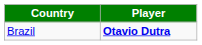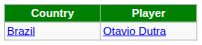Brazil | Player: bold -> normal
